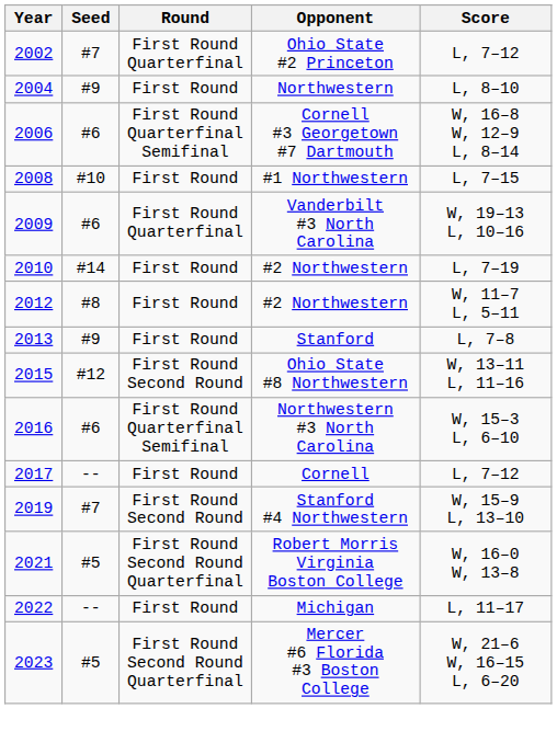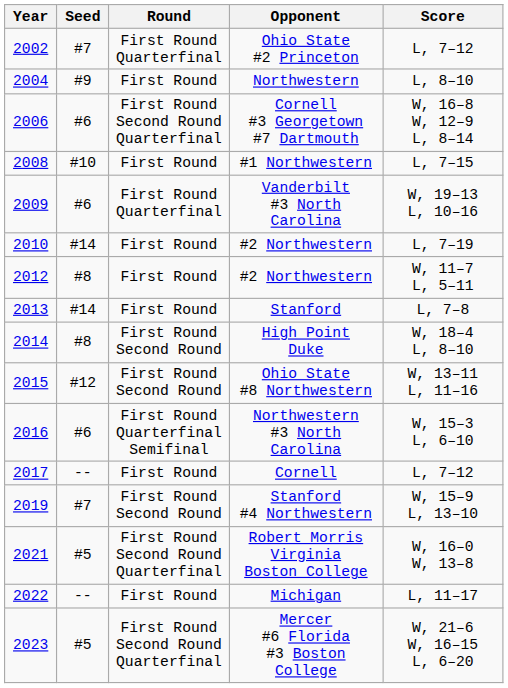Cornell #3 Georgetown #7 Dartmouth | Round: First Round Quarterfinal Semifinal -> First Round Second Round Quarterfinal
Stanford | Seed: #9 -> #14
+ row: 2014 | #8 | First Round Second Round | High Point Duke | W, 18–4 L, 8–10
